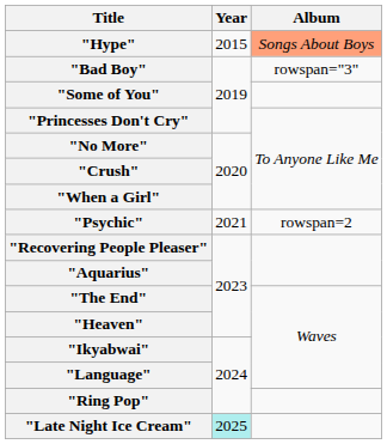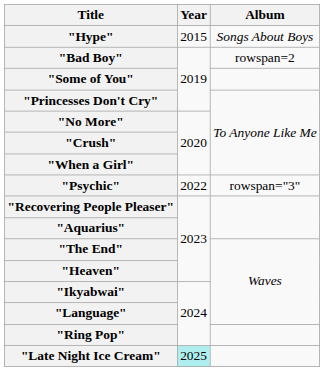"Hype" | Album: lightsalmon background -> no background
"Bad Boy" | Album: rowspan="3" -> rowspan=2
"Psychic" | Year: 2021 -> 2022
"Psychic" | Album: rowspan=2 -> rowspan="3"
